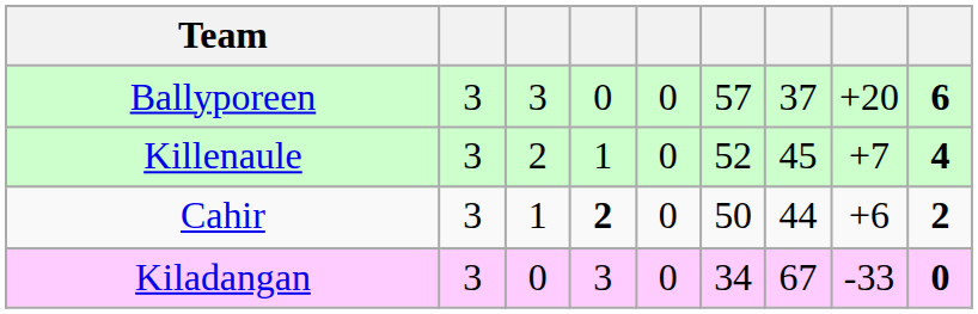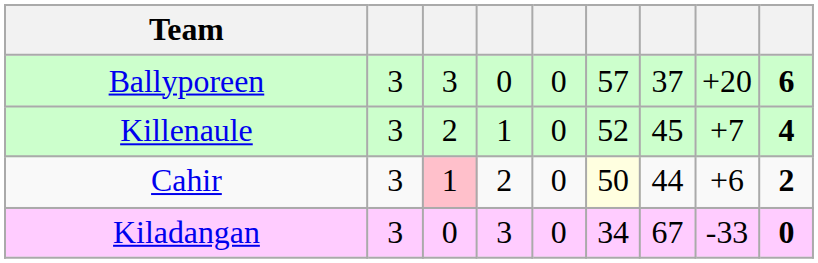Cahir | column 3: no background -> pink background
Cahir | column 4: bold -> normal
Cahir | column 6: no background -> lightyellow background
